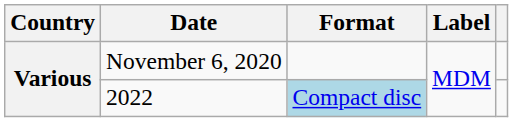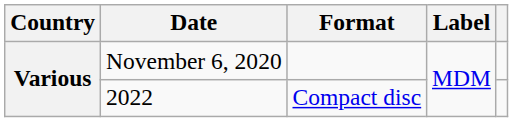2022 | Format: lightblue background -> no background
